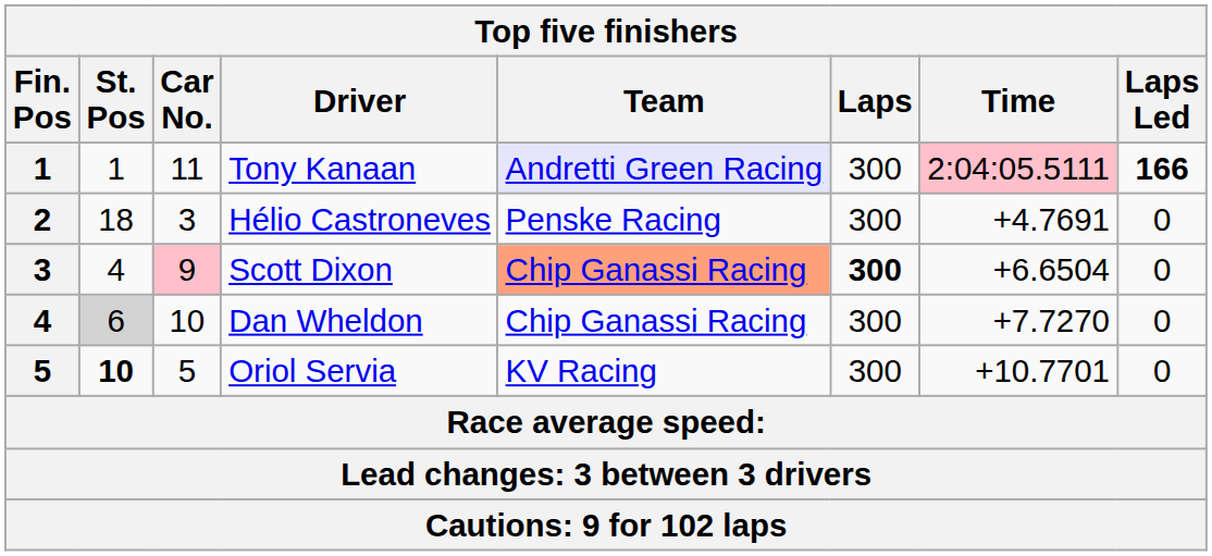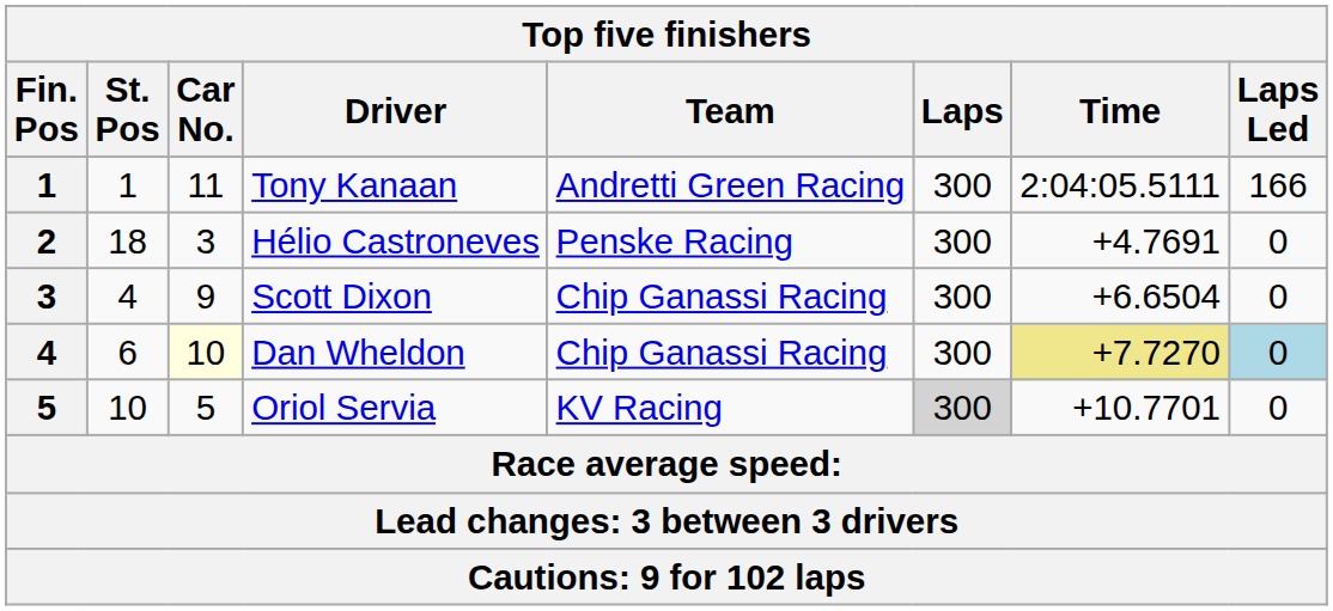Tony Kanaan | Team: lavender background -> no background
Tony Kanaan | Time: pink background -> no background
Tony Kanaan | Laps Led: bold -> normal
Scott Dixon | Car No.: pink background -> no background
Scott Dixon | Team: lightsalmon background -> no background
Scott Dixon | Laps: bold -> normal
Dan Wheldon | St. Pos: lightgrey background -> no background
Dan Wheldon | Car No.: no background -> lightyellow background
Dan Wheldon | Time: no background -> khaki background
Dan Wheldon | Laps Led: no background -> lightblue background
Oriol Servia | St. Pos: bold -> normal
Oriol Servia | Laps: no background -> lightgrey background
